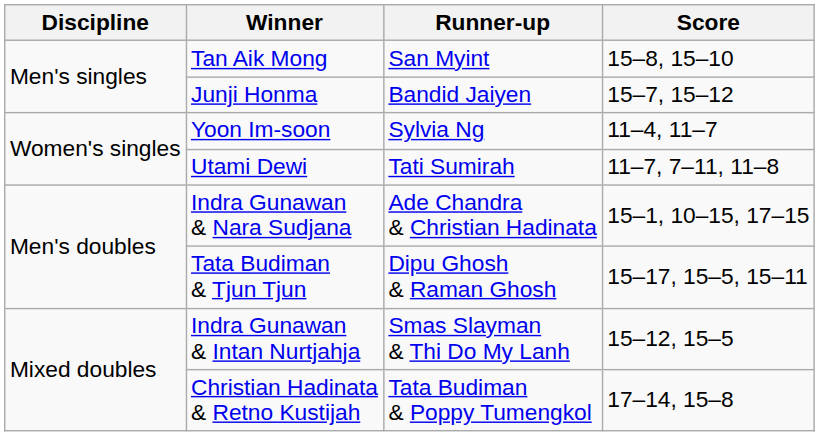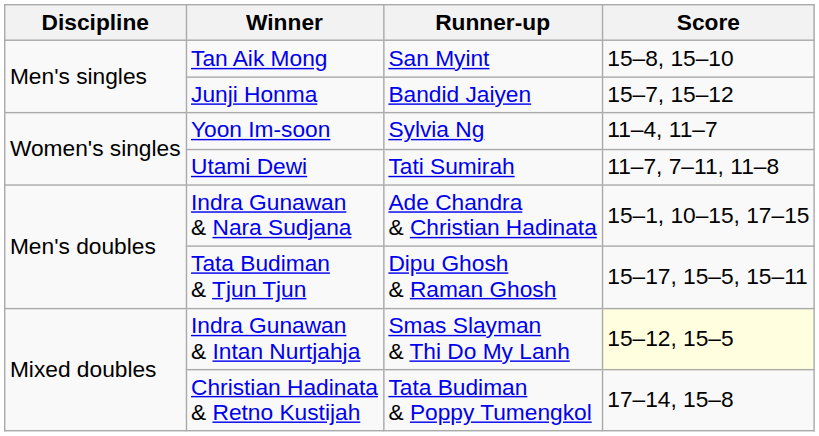Indra Gunawan & Intan Nurtjahja | Score: no background -> lightyellow background
